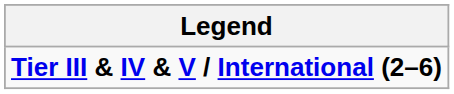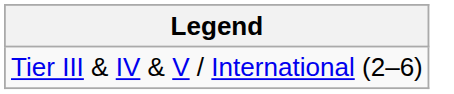row 2 | column 1: bold -> normal
